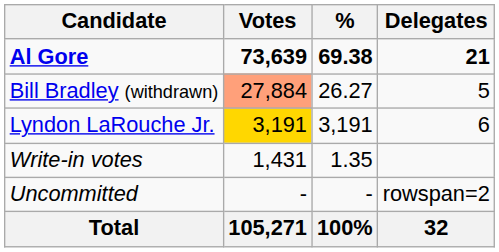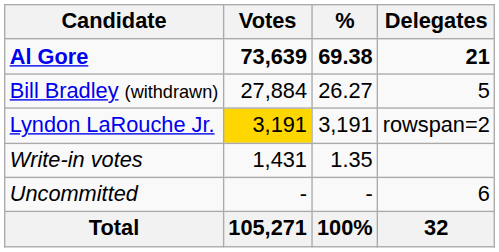Bill Bradley (withdrawn) | Votes: lightsalmon background -> no background
Lyndon LaRouche Jr. | Delegates: 6 -> rowspan=2
Uncommitted | Delegates: rowspan=2 -> 6
